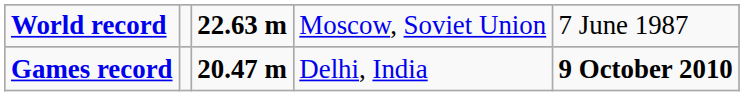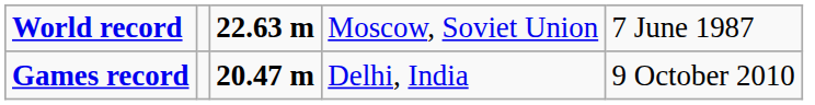Games record | column 5: bold -> normal
